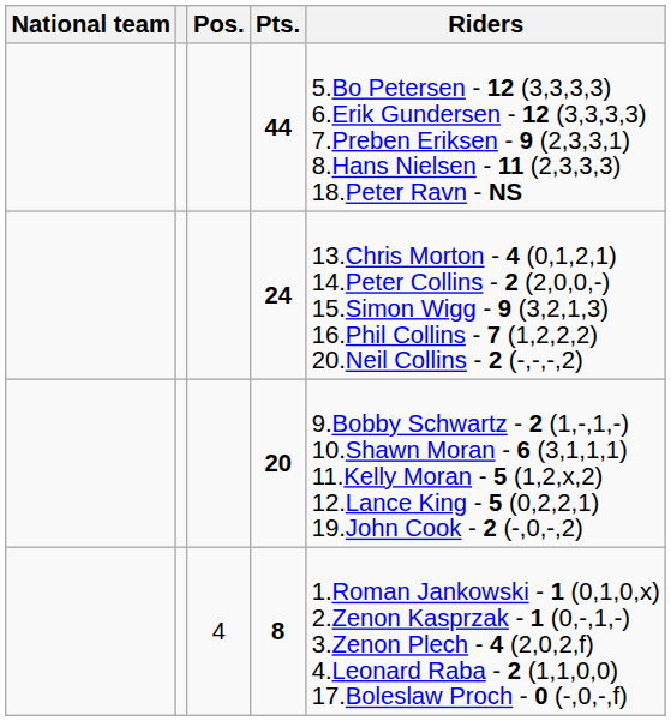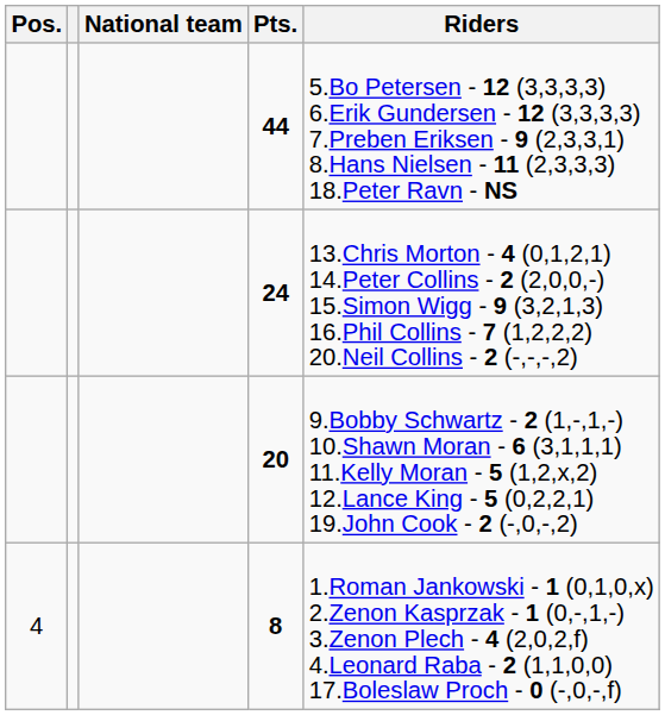columns swapped: Pos. <-> National team
